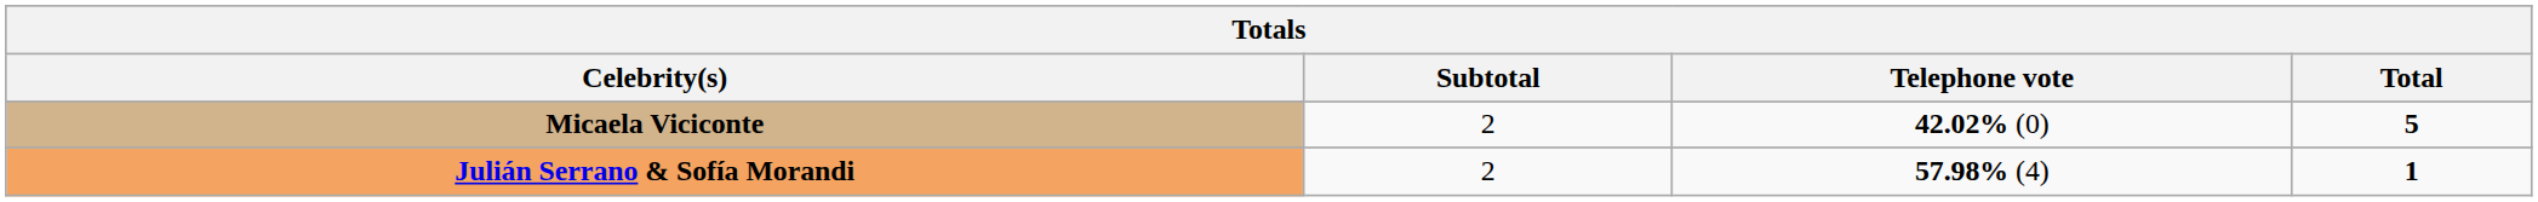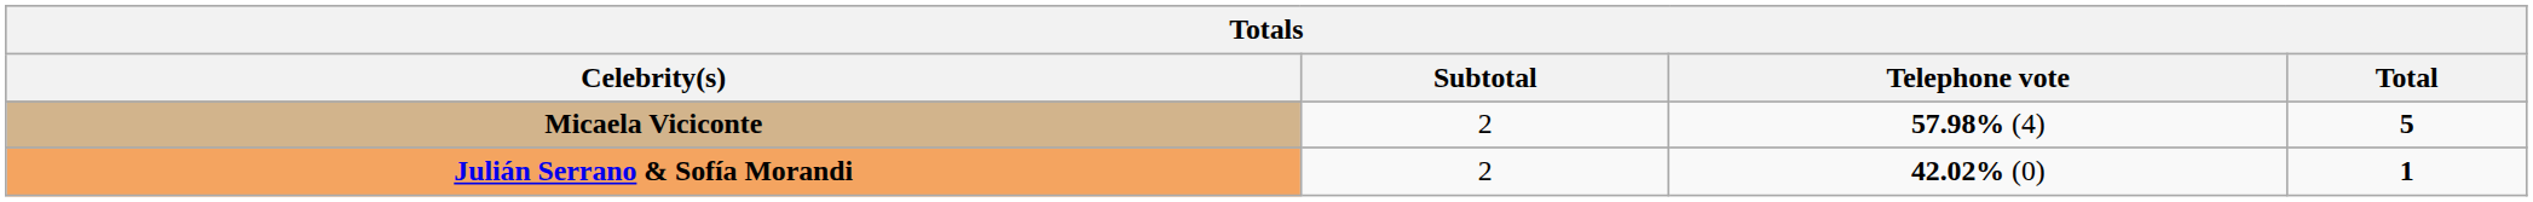Micaela Viciconte | Telephone vote: 42.02% (0) -> 57.98% (4)
Julián Serrano & Sofía Morandi | Telephone vote: 57.98% (4) -> 42.02% (0)
